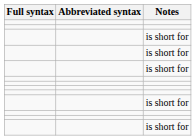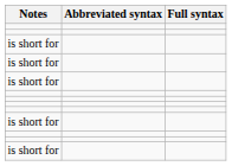columns swapped: Full syntax <-> Notes
